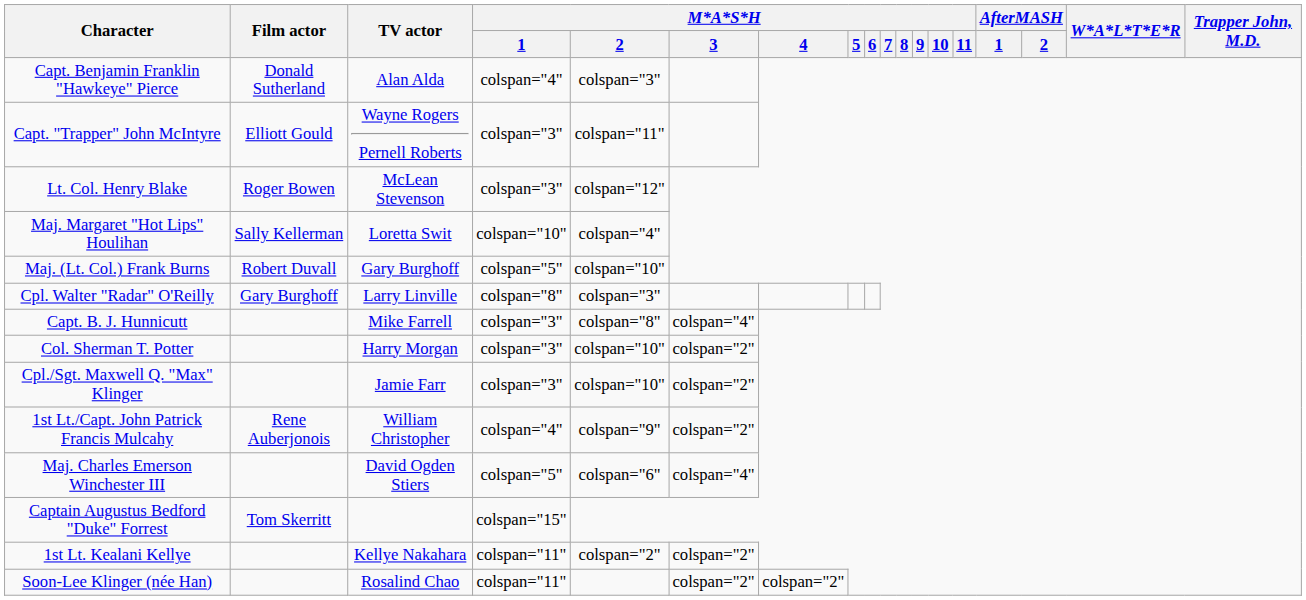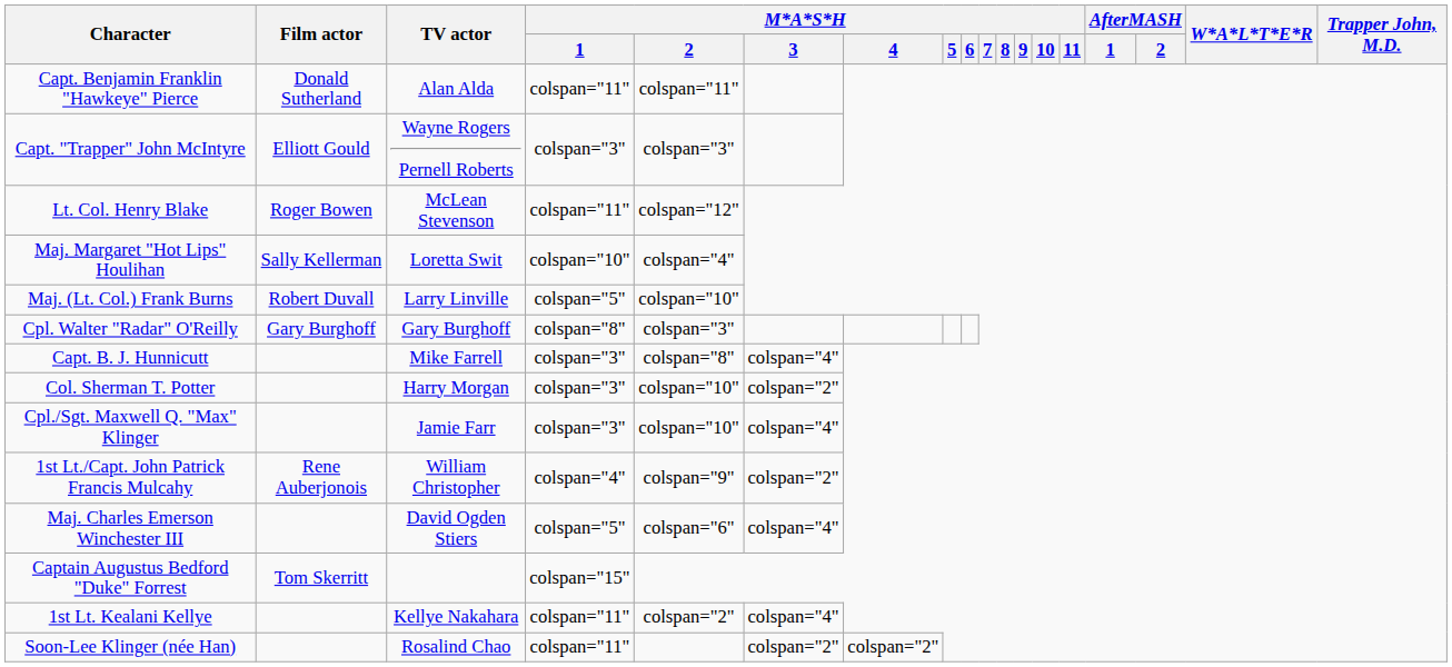Capt. Benjamin Franklin "Hawkeye" Pierce | M*A*S*H / 1: colspan="4" -> colspan="11"
Capt. Benjamin Franklin "Hawkeye" Pierce | M*A*S*H / 2: colspan="3" -> colspan="11"
Capt. "Trapper" John McIntyre | M*A*S*H / 2: colspan="11" -> colspan="3"
Lt. Col. Henry Blake | M*A*S*H / 1: colspan="3" -> colspan="11"
Maj. (Lt. Col.) Frank Burns | TV actor: Gary Burghoff -> Larry Linville
Cpl. Walter "Radar" O'Reilly | TV actor: Larry Linville -> Gary Burghoff
Cpl./Sgt. Maxwell Q. "Max" Klinger | M*A*S*H / 3: colspan="2" -> colspan="4"
1st Lt. Kealani Kellye | M*A*S*H / 3: colspan="2" -> colspan="4"
